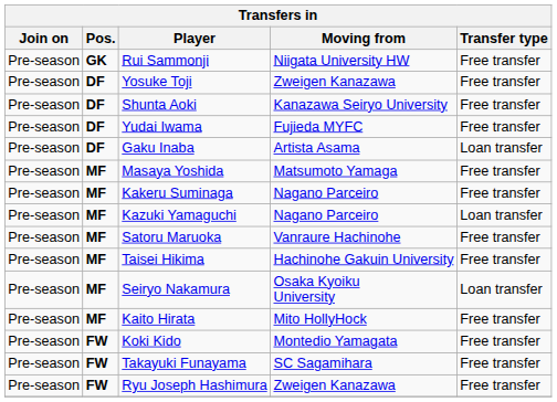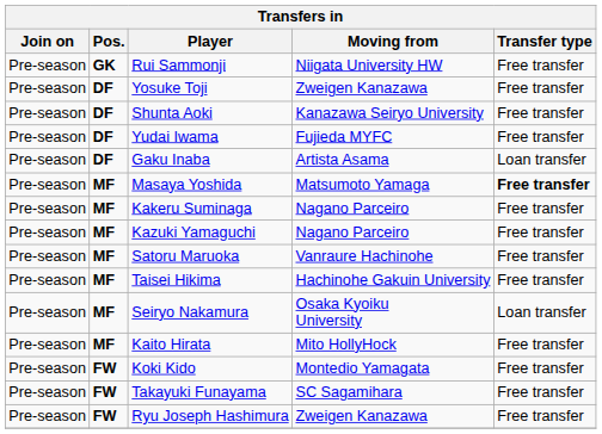Masaya Yoshida | Transfer type: normal -> bold
Kazuki Yamaguchi | Transfer type: Loan transfer -> Free transfer
